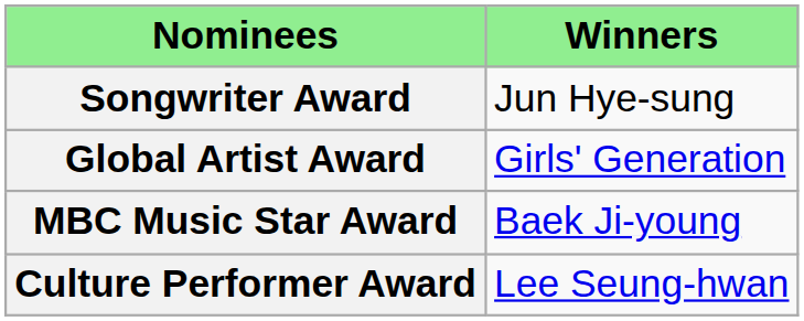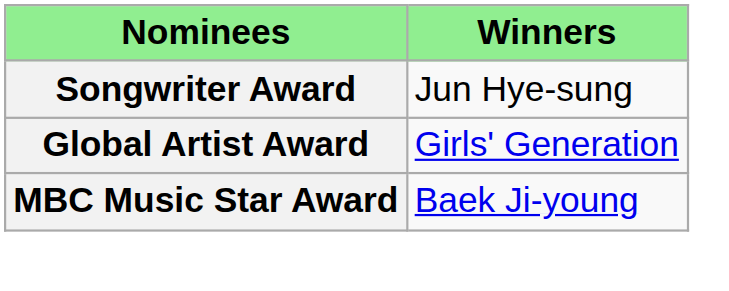- row: Culture Performer Award | Lee Seung-hwan
